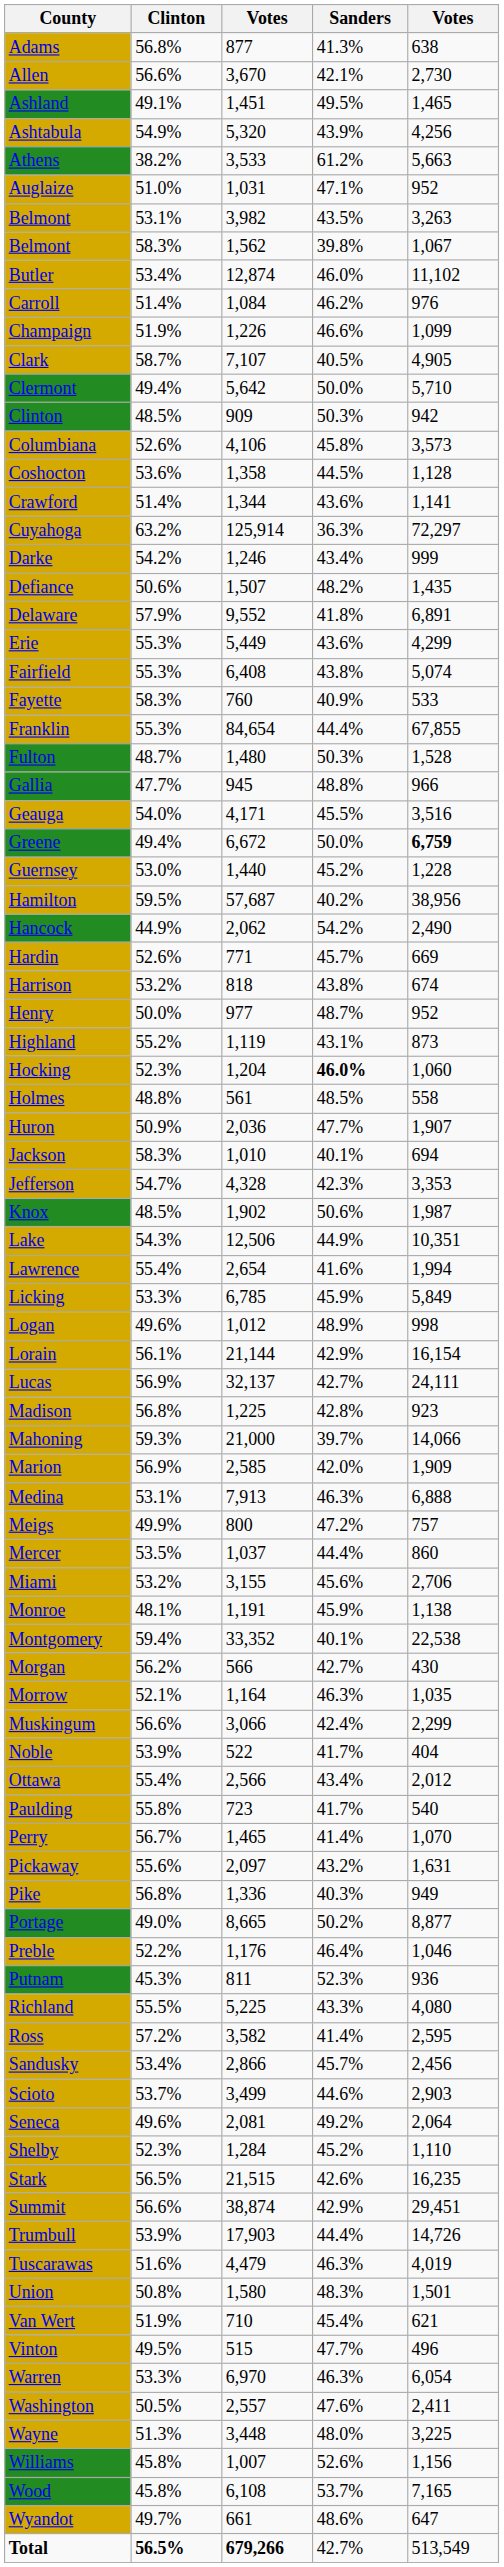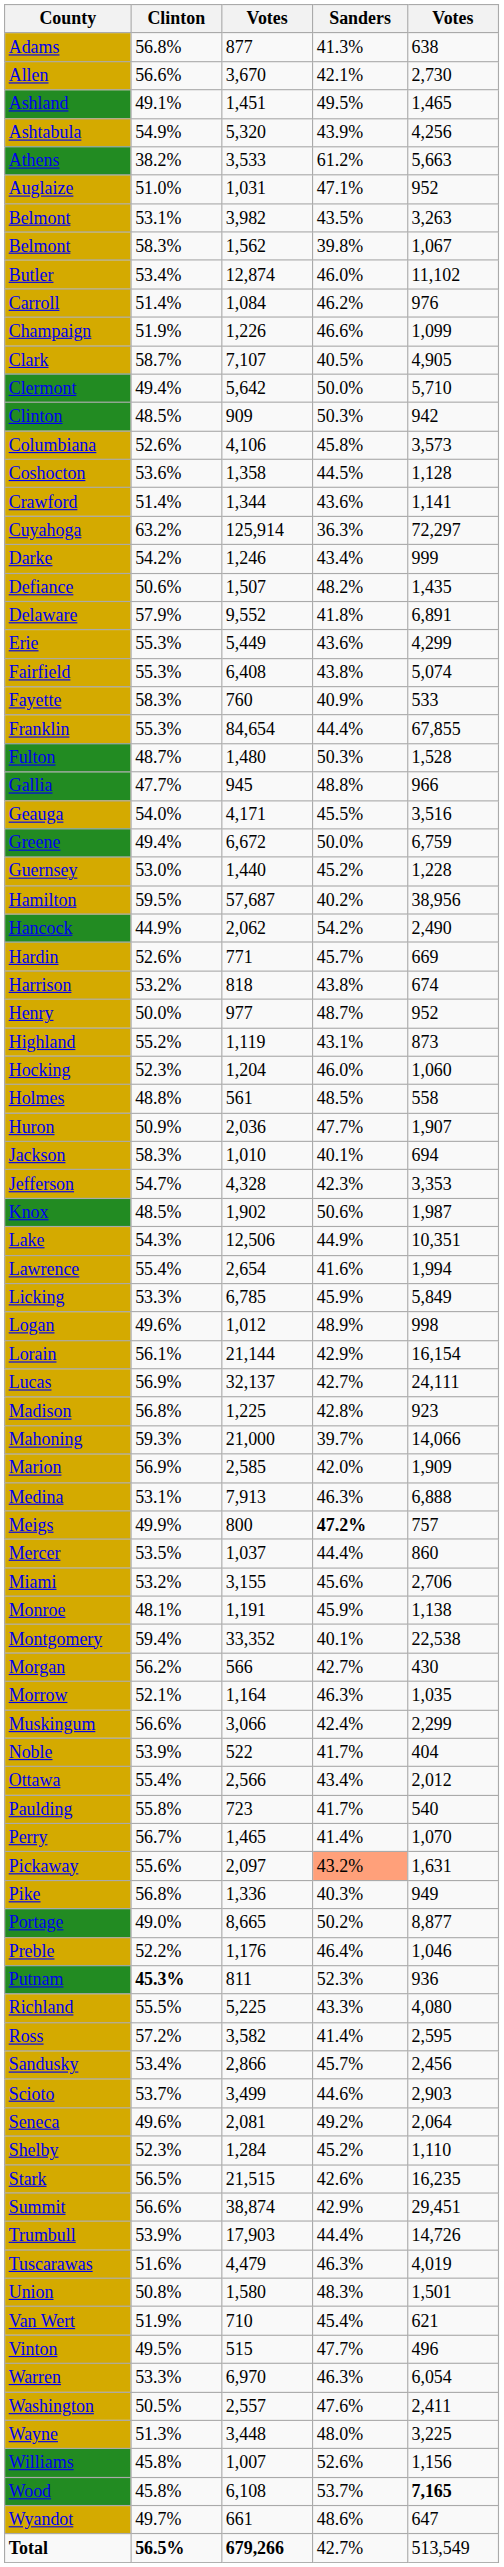Greene | column 5: bold -> normal
Hocking | Sanders: bold -> normal
Meigs | Sanders: normal -> bold
Pickaway | Sanders: no background -> lightsalmon background
Putnam | Clinton: normal -> bold
Wood | column 5: normal -> bold
